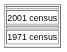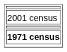row 4 | column 1: normal -> bold
